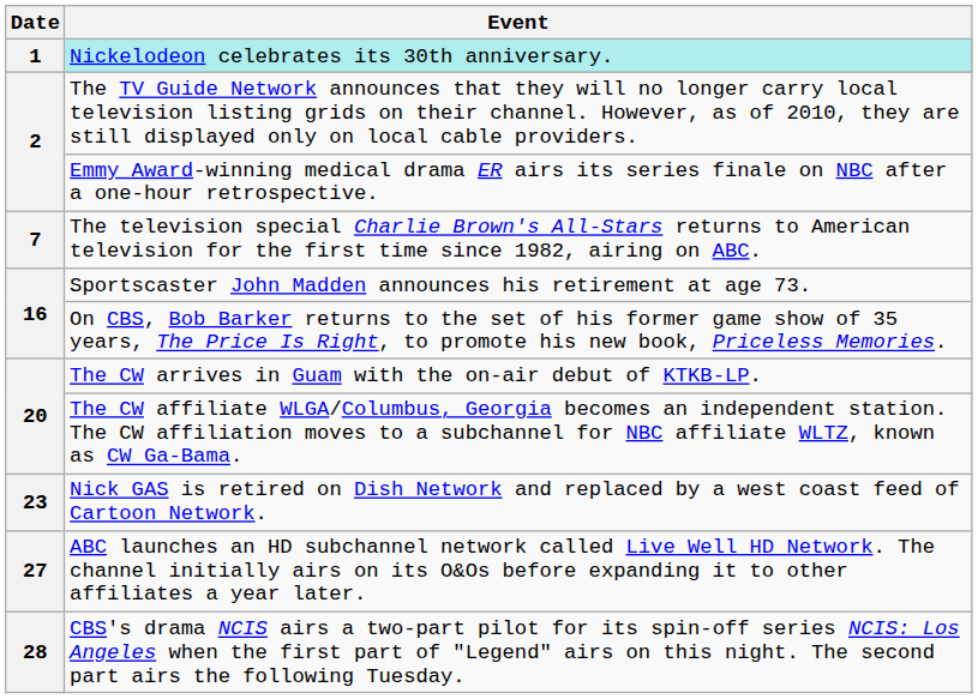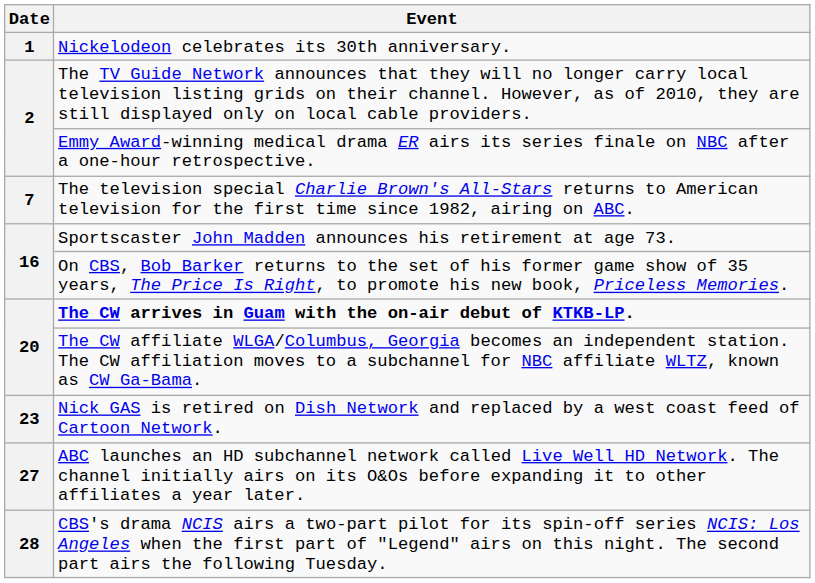Nickelodeon celebrates its 30th anniversary. | Event: paleturquoise background -> no background
The CW arrives in Guam with the on-air debut of KTKB-LP. | Event: normal -> bold
